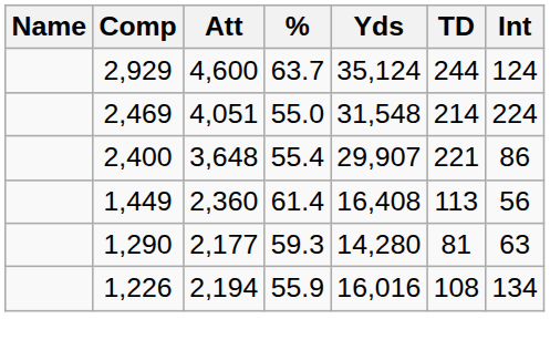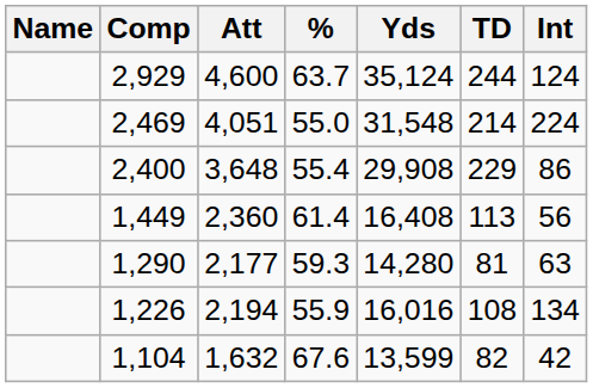2,400 | Yds: 29,907 -> 29,908
2,400 | TD: 221 -> 229
+ row: 1,104 | 1,632 | 67.6 | 13,599 | 82 | 42
